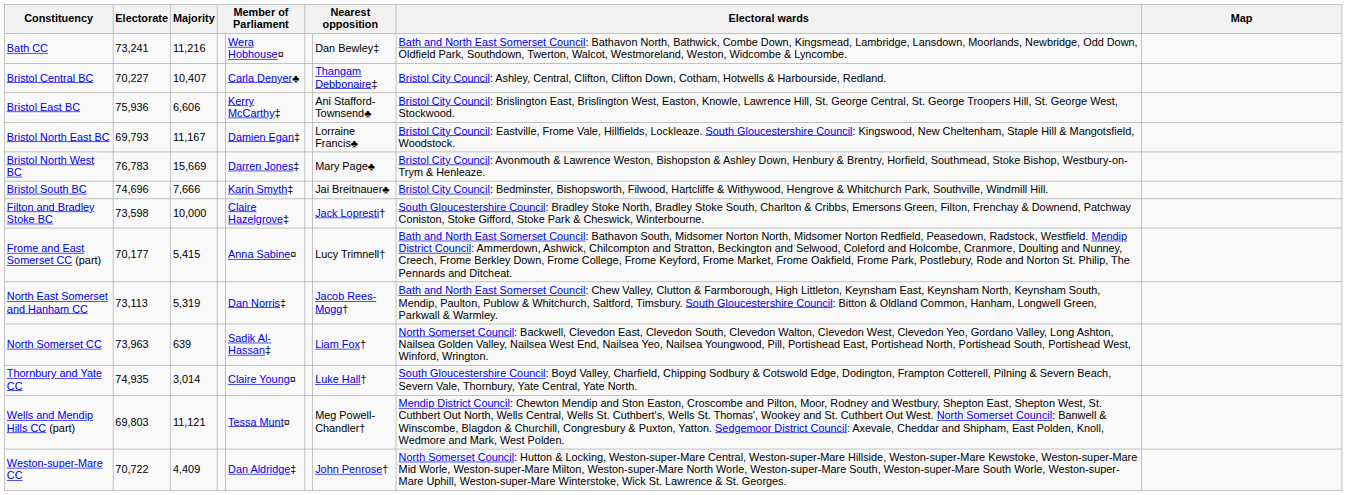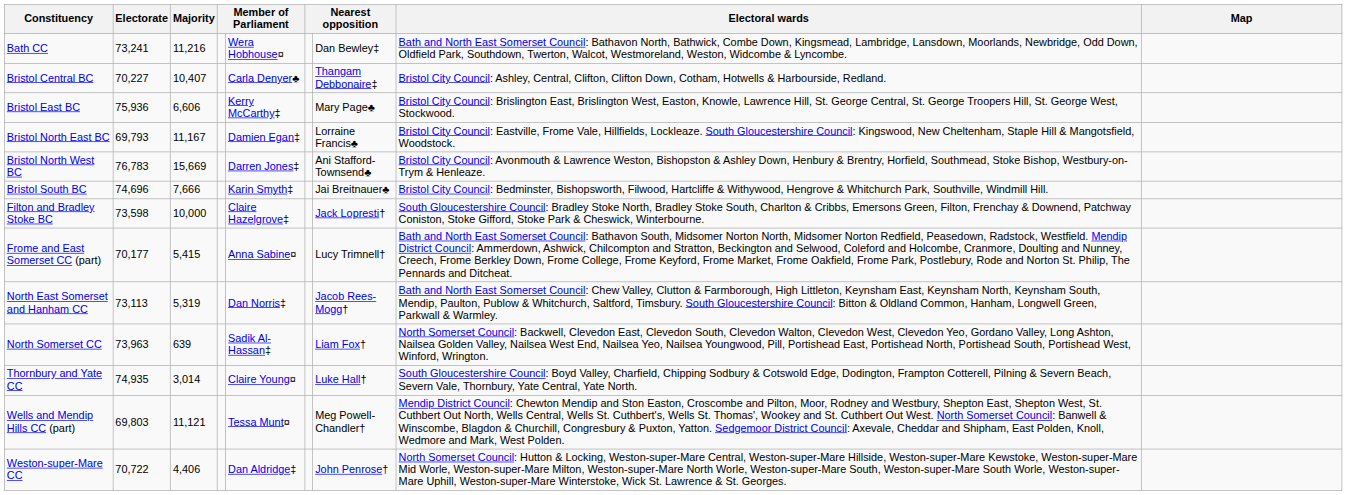Bristol East BC | column 7: Ani Stafford-Townsend♣ -> Mary Page♣
Bristol North West BC | column 7: Mary Page♣ -> Ani Stafford-Townsend♣
Weston-super-Mare CC | Majority: 4,409 -> 4,406
